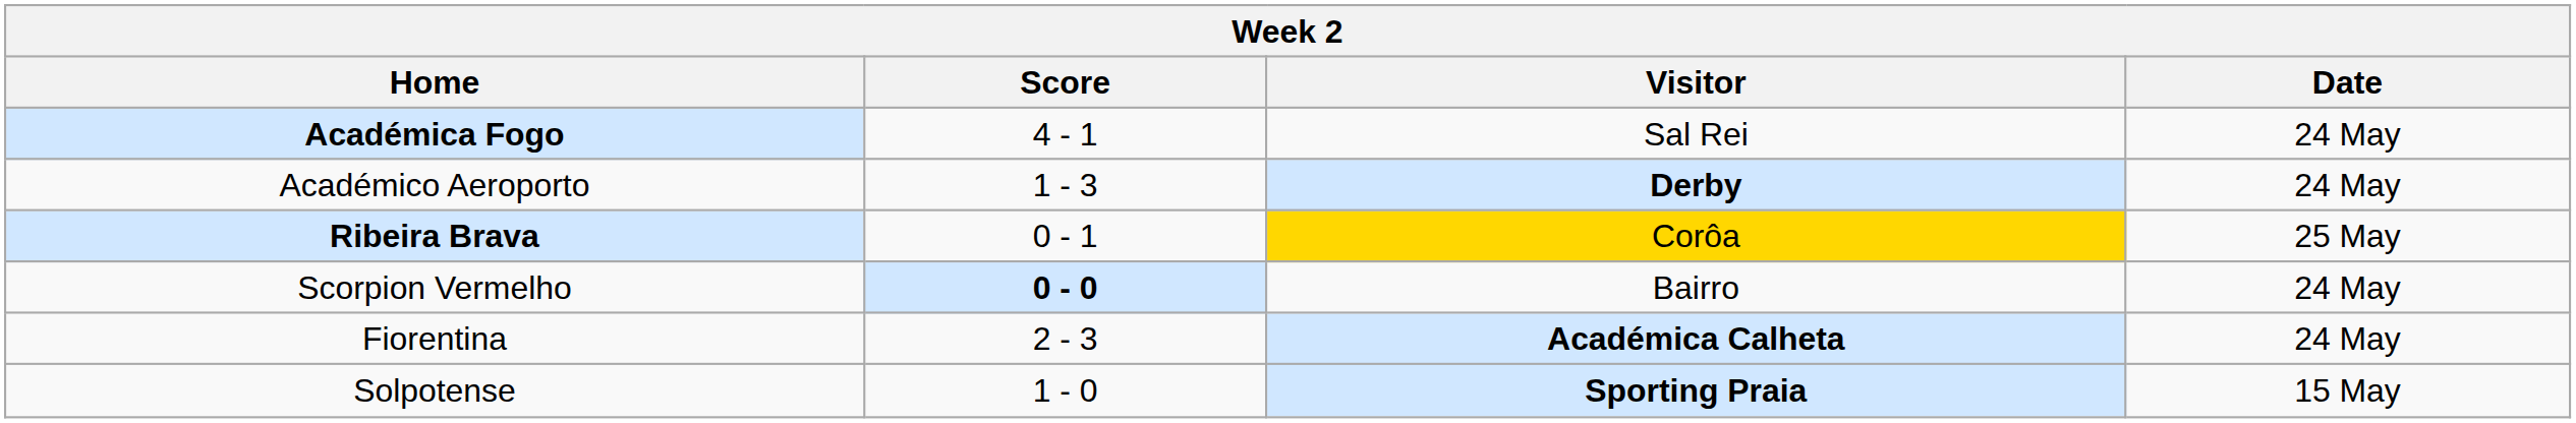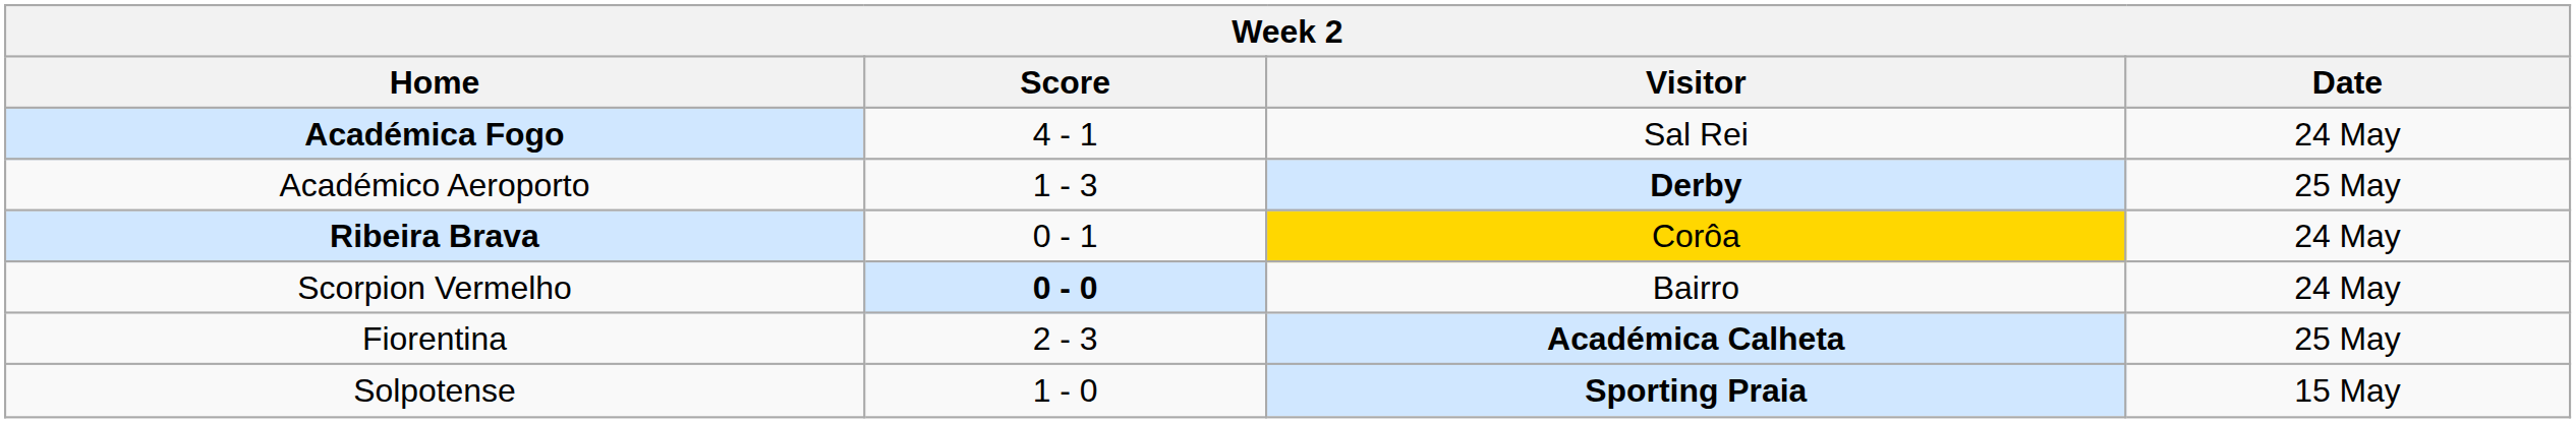Académico Aeroporto | Date: 24 May -> 25 May
Ribeira Brava | Date: 25 May -> 24 May
Fiorentina | Date: 24 May -> 25 May
